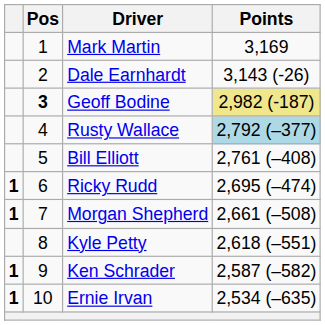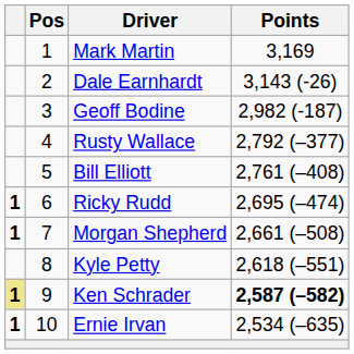Geoff Bodine | Pos: bold -> normal
Geoff Bodine | Points: khaki background -> no background
Rusty Wallace | Points: lightblue background -> no background
Ken Schrader | column 1: no background -> khaki background
Ken Schrader | Points: normal -> bold
